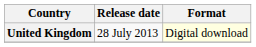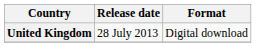United Kingdom | Format: lightyellow background -> no background
